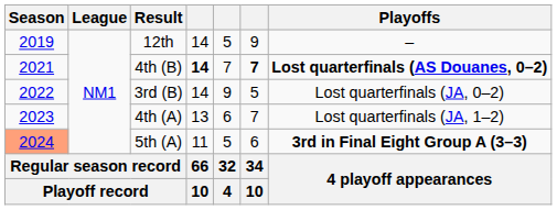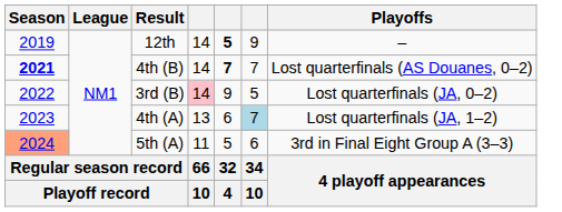12th | column 5: normal -> bold
4th (B) | Season: normal -> bold
4th (B) | column 4: bold -> normal
4th (B) | column 5: normal -> bold
4th (B) | column 6: bold -> normal
4th (B) | Playoffs: bold -> normal
3rd (B) | column 4: no background -> pink background
4th (A) | column 6: no background -> lightblue background
5th (A) | Playoffs: bold -> normal
